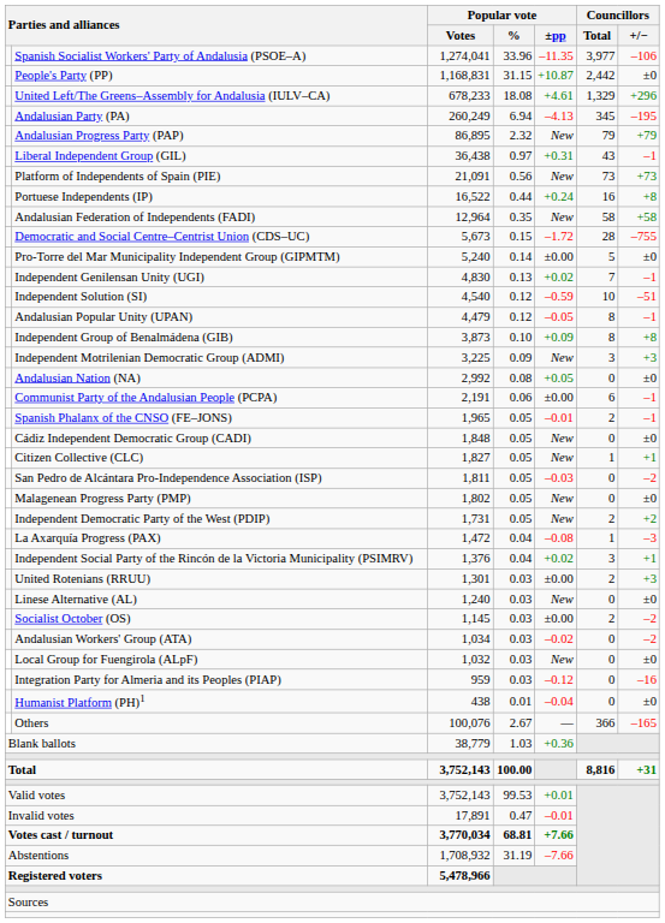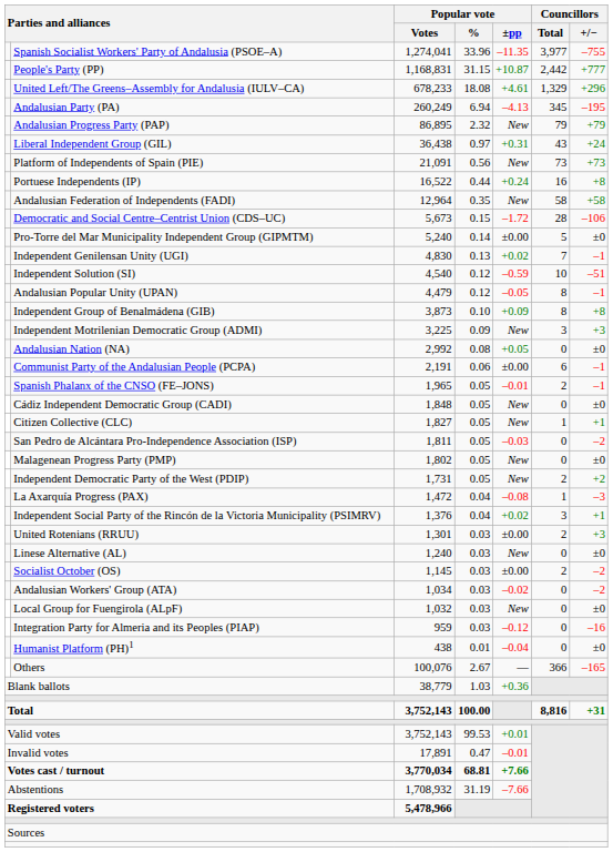Spanish Socialist Workers' Party of Andalusia (PSOE–A) | Councillors / +/−: –106 -> –755
People's Party (PP) | Councillors / +/−: ±0 -> +777
Liberal Independent Group (GIL) | Councillors / +/−: –1 -> +24
Democratic and Social Centre–Centrist Union (CDS–UC) | Councillors / +/−: –755 -> –106
